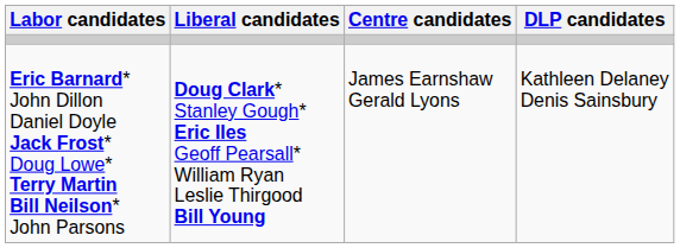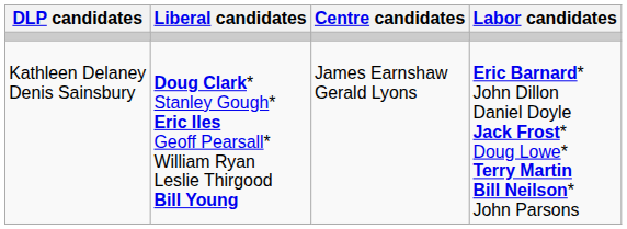columns swapped: Labor candidates <-> DLP candidates
